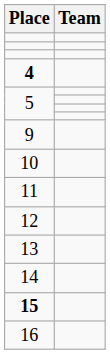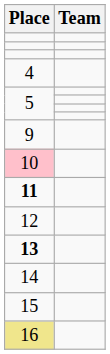row 5 | Place: bold -> normal
row 11 | Place: no background -> pink background
row 12 | Place: normal -> bold
row 14 | Place: normal -> bold
row 16 | Place: bold -> normal
row 17 | Place: no background -> khaki background
